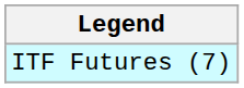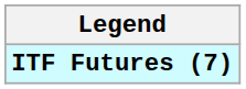row 2 | column 1: normal -> bold
